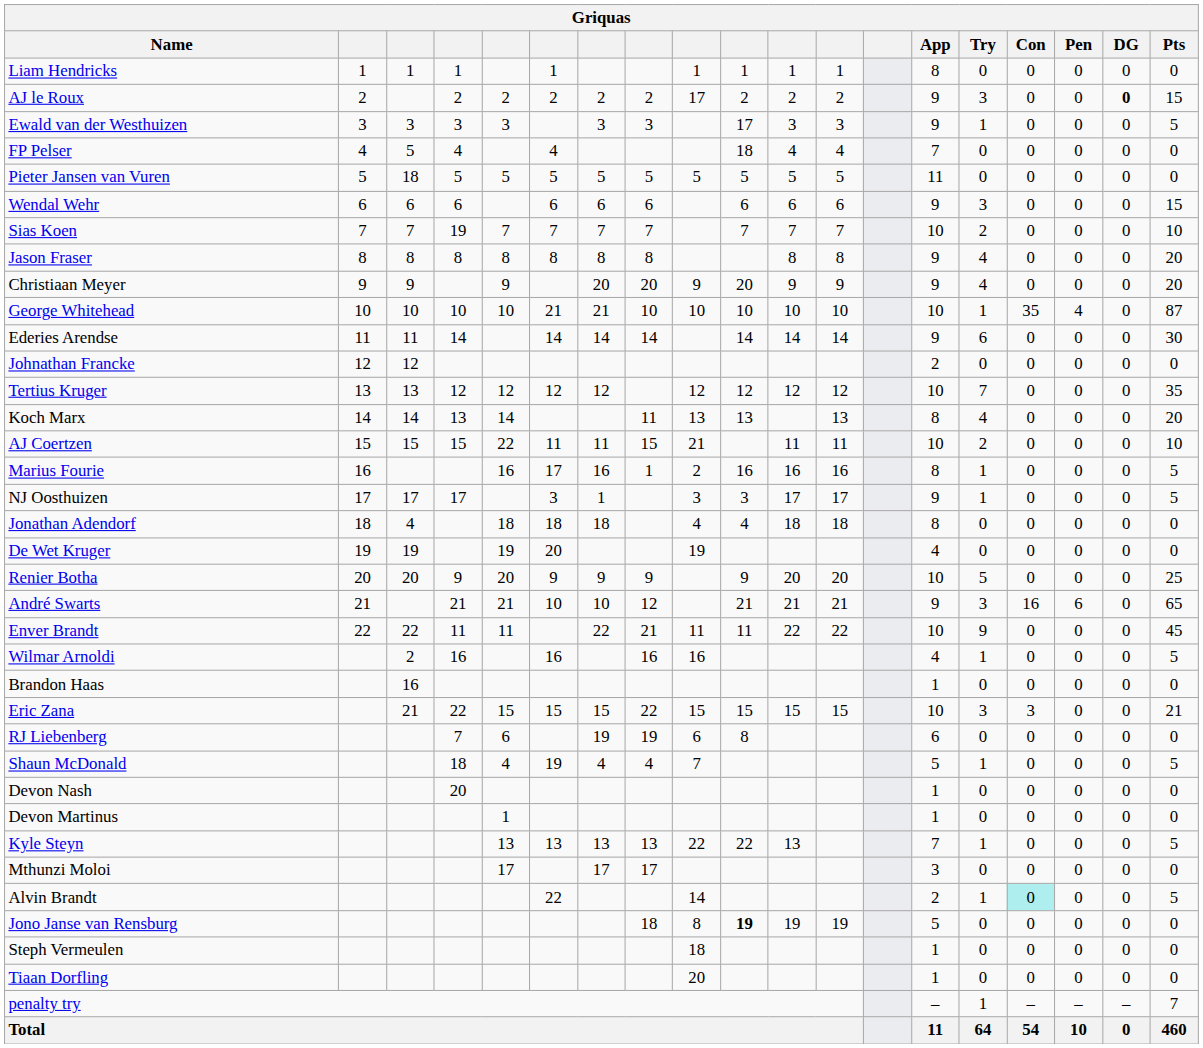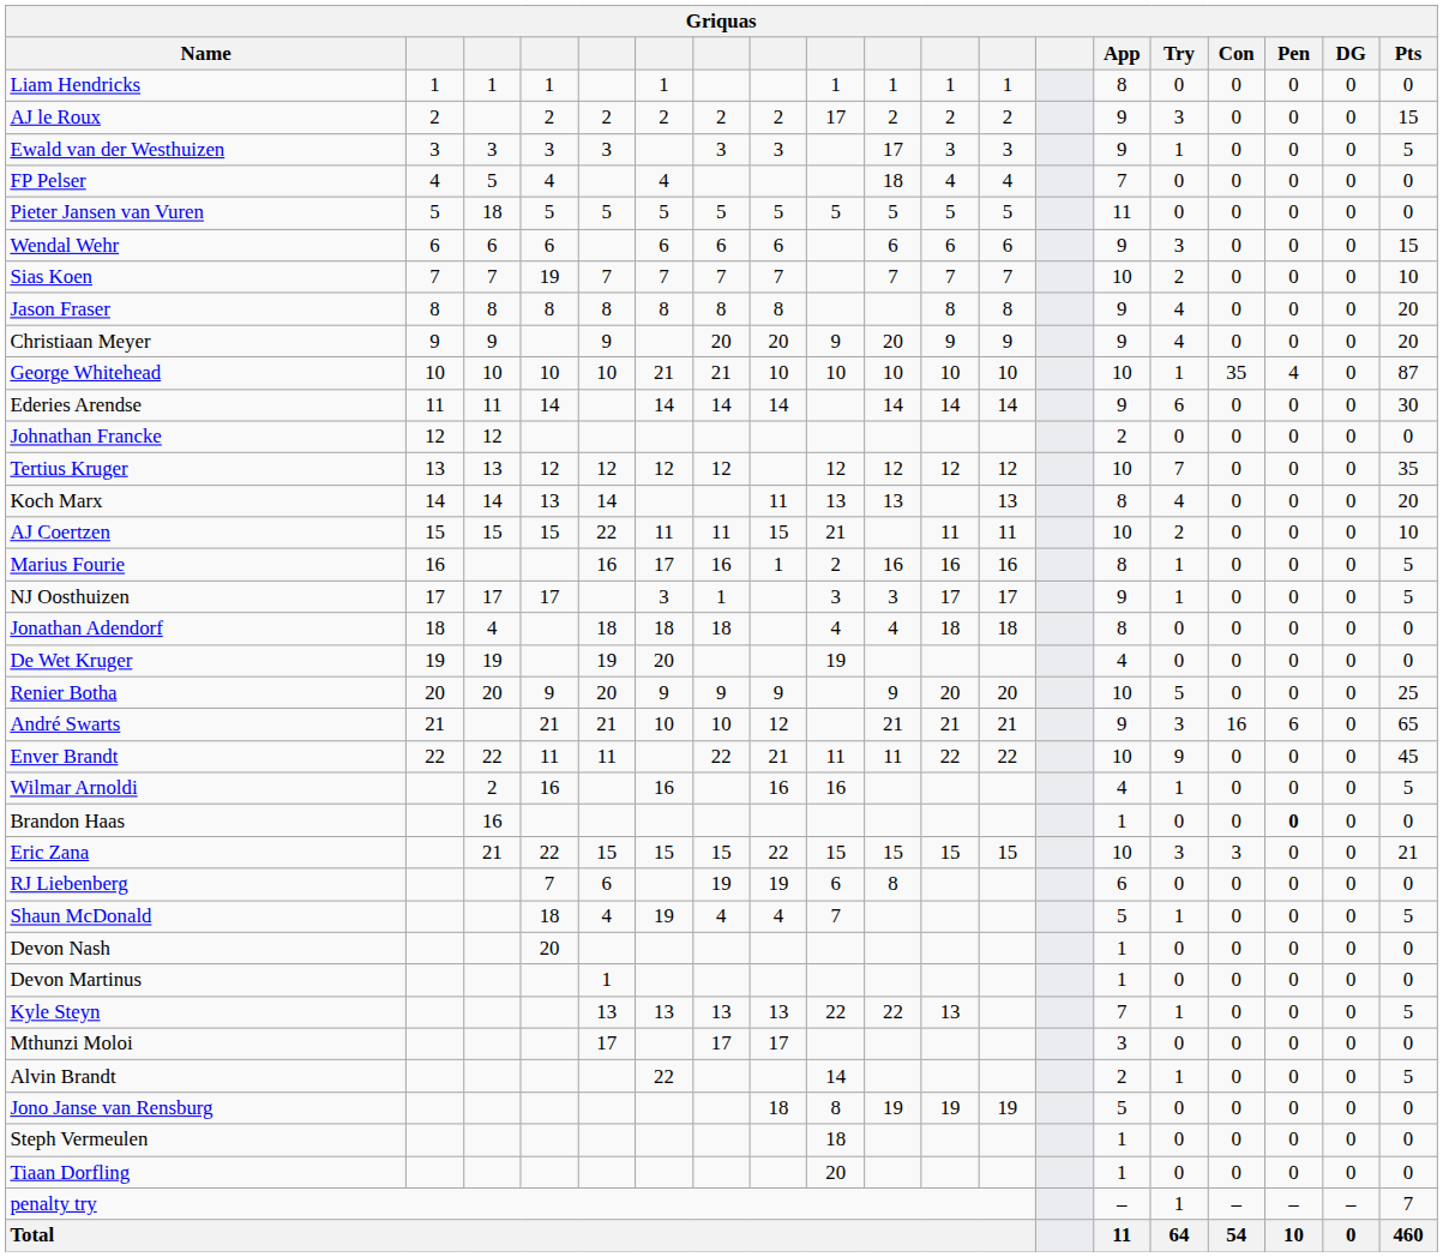AJ le Roux | DG: bold -> normal
Brandon Haas | Pen: normal -> bold
Alvin Brandt | Con: paleturquoise background -> no background
Jono Janse van Rensburg | column 10: bold -> normal
